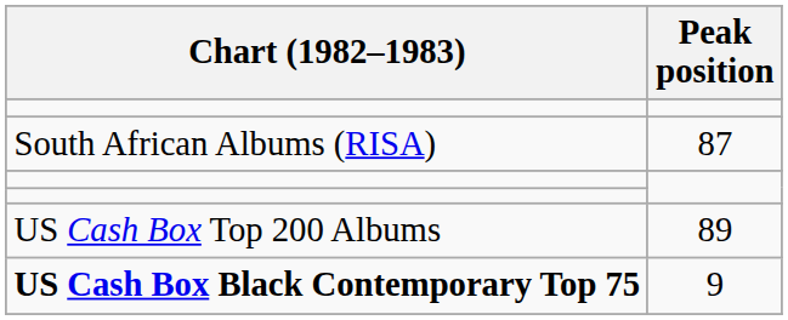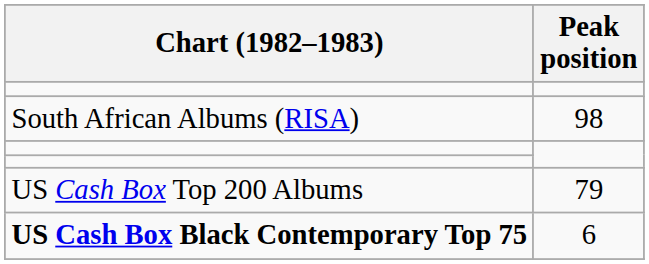row 3 | Peak position: 87 -> 98
row 6 | Peak position: 89 -> 79
row 7 | Peak position: 9 -> 6
